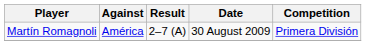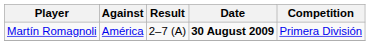Martín Romagnoli | Date: normal -> bold
